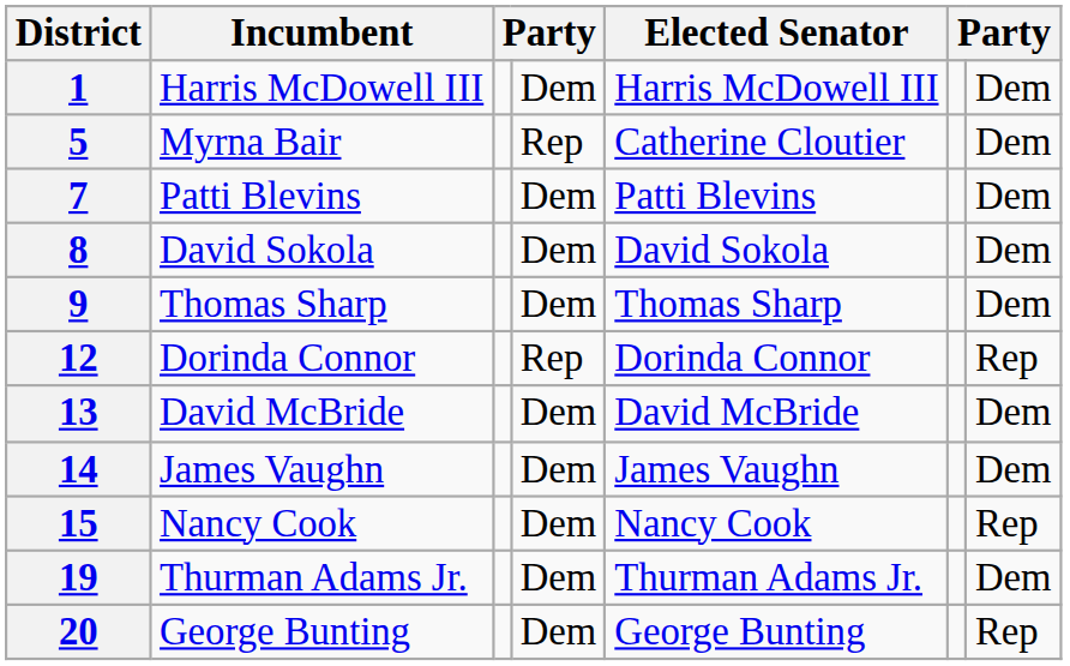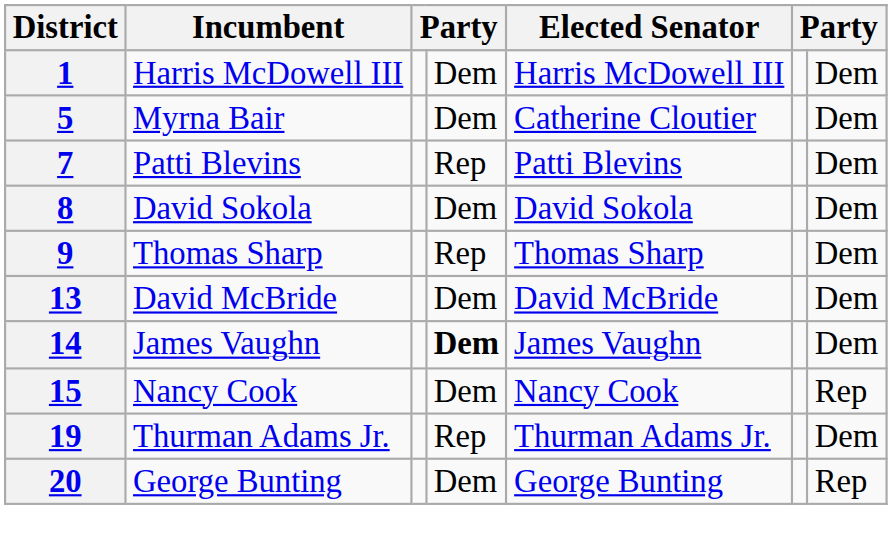5 | column 4: Rep -> Dem
7 | column 4: Dem -> Rep
9 | column 4: Dem -> Rep
- row: 12 | Dorinda Connor | Rep | Dorinda Connor | Rep
14 | column 4: normal -> bold
19 | column 4: Dem -> Rep
